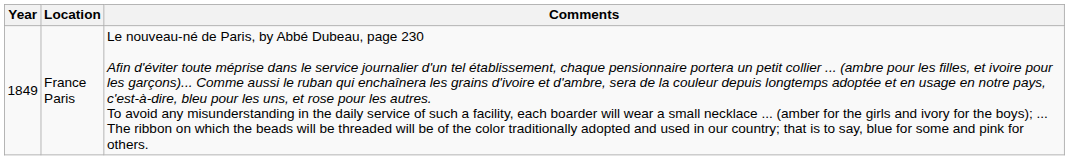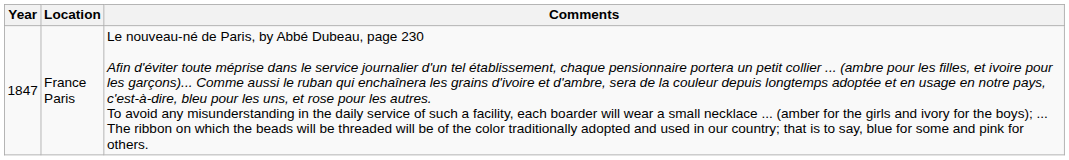France Paris | Year: 1849 -> 1847
